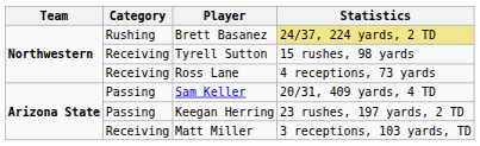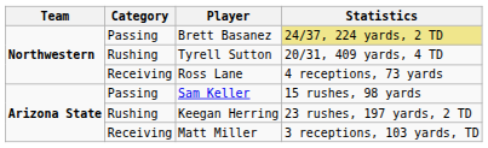Brett Basanez | Category: Rushing -> Passing
Tyrell Sutton | Category: Receiving -> Rushing
Tyrell Sutton | Statistics: 15 rushes, 98 yards -> 20/31, 409 yards, 4 TD
Sam Keller | Statistics: 20/31, 409 yards, 4 TD -> 15 rushes, 98 yards
Keegan Herring | Category: Passing -> Rushing
